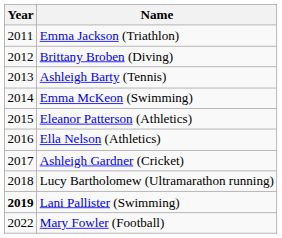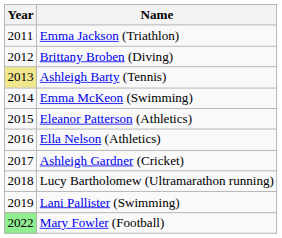Ashleigh Barty (Tennis) | Year: no background -> khaki background
Lani Pallister (Swimming) | Year: bold -> normal
Mary Fowler (Football) | Year: no background -> lightgreen background
